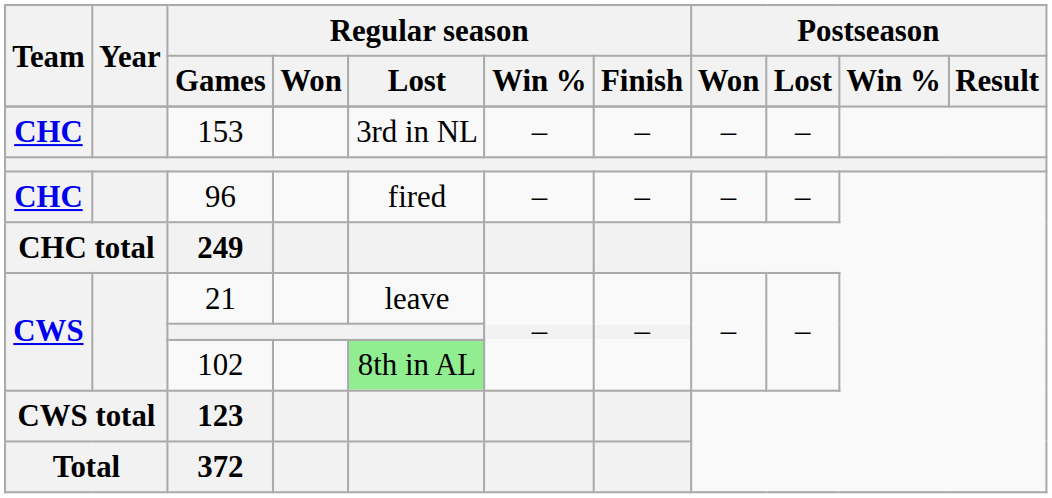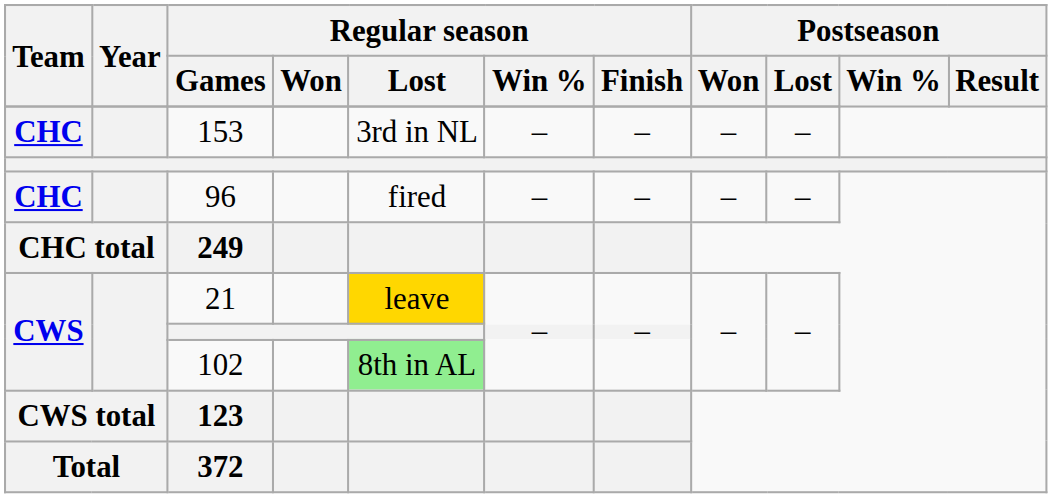21 | Regular season / Lost: no background -> gold background
